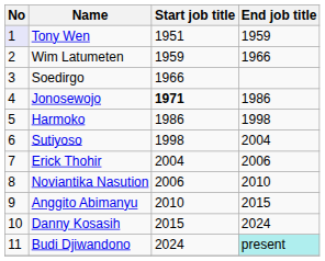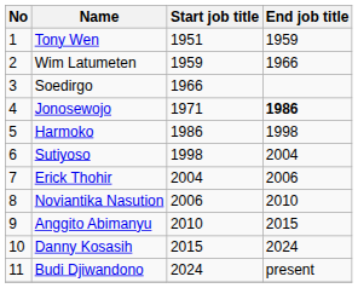Tony Wen | No: lavender background -> no background
Jonosewojo | Start job title: bold -> normal
Jonosewojo | End job title: normal -> bold
Budi Djiwandono | End job title: paleturquoise background -> no background
